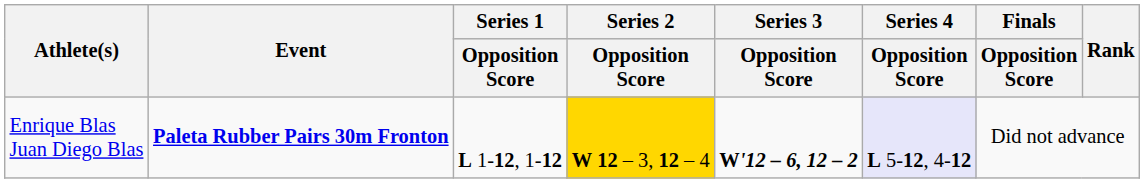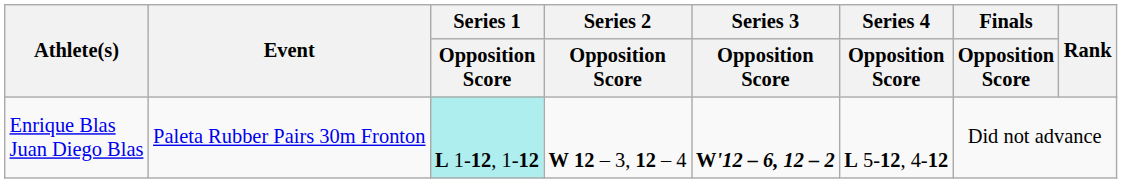Enrique Blas Juan Diego Blas | Event: bold -> normal
Enrique Blas Juan Diego Blas | Series 1 / Opposition Score: no background -> paleturquoise background
Enrique Blas Juan Diego Blas | Series 2 / Opposition Score: gold background -> no background
Enrique Blas Juan Diego Blas | Series 4 / Opposition Score: lavender background -> no background
